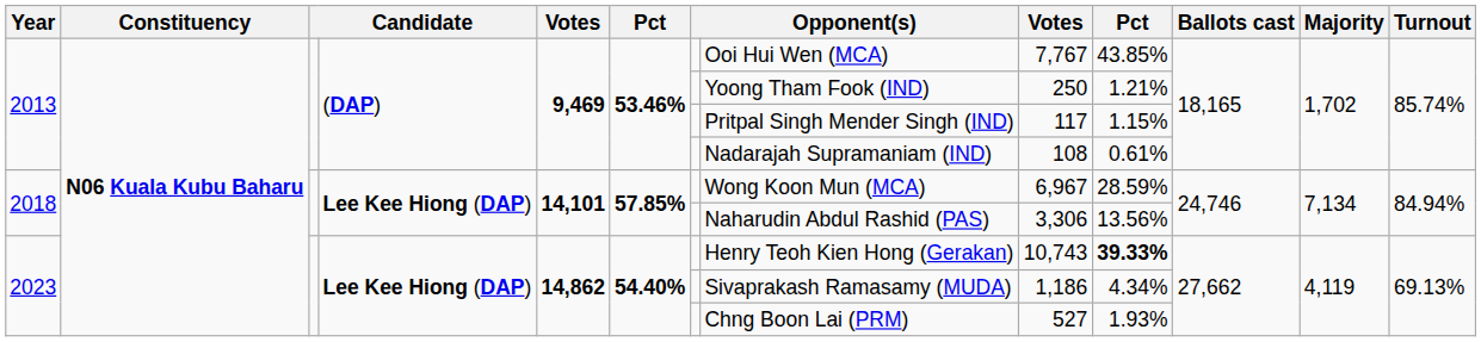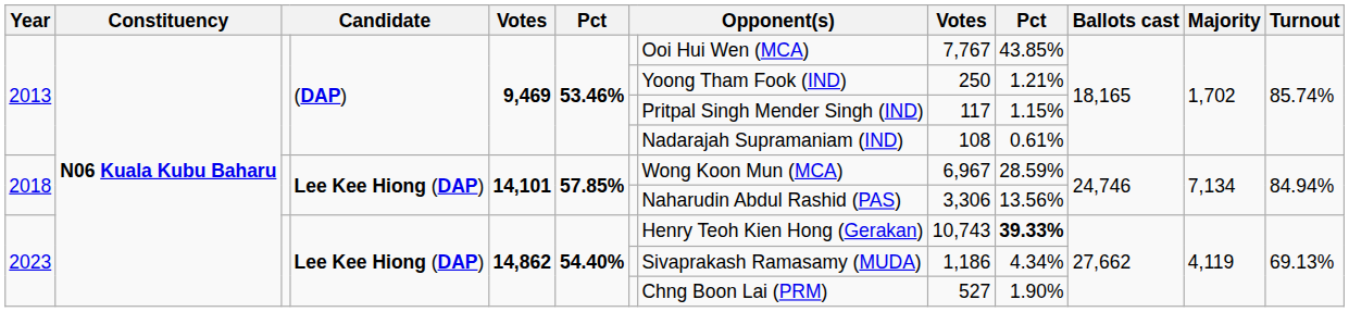row 10 | column 10: 1.93% -> 1.90%
